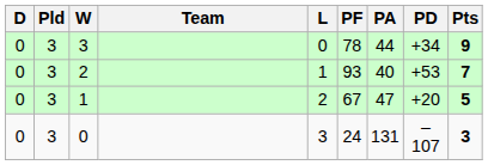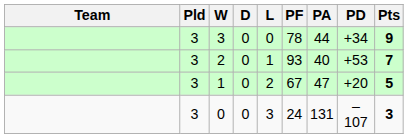columns swapped: Team <-> D
